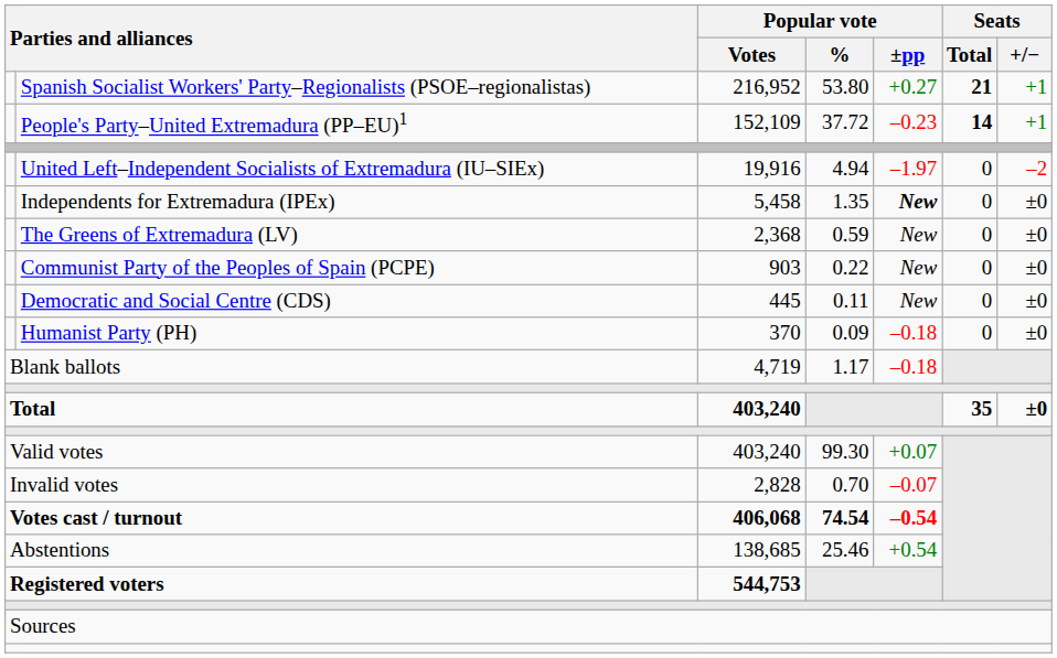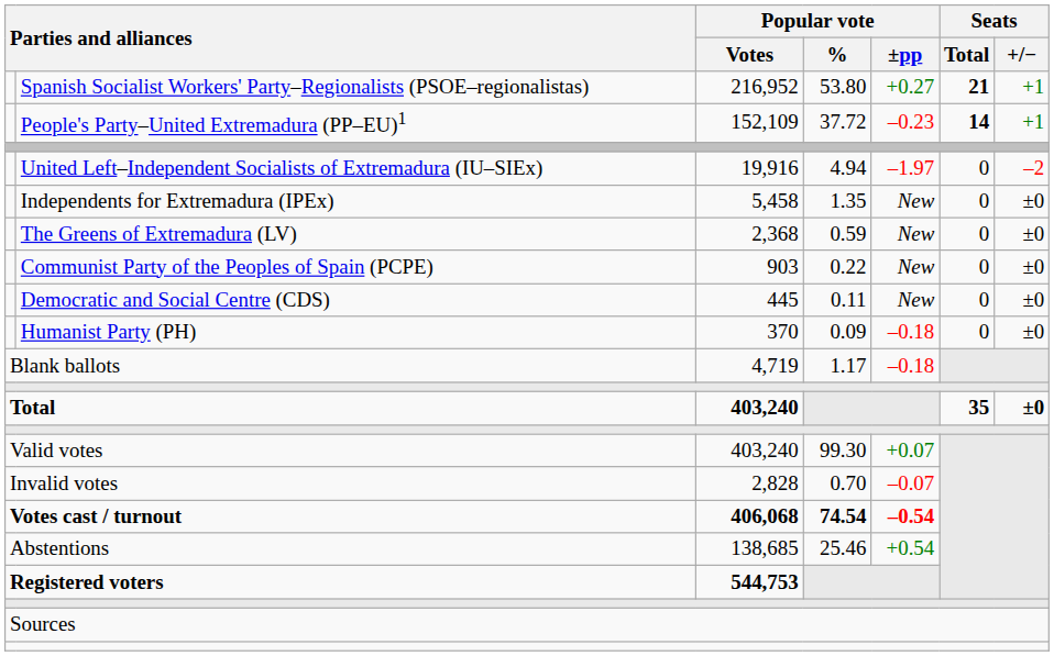Independents for Extremadura (IPEx) | Popular vote / ±pp: bold -> normal
